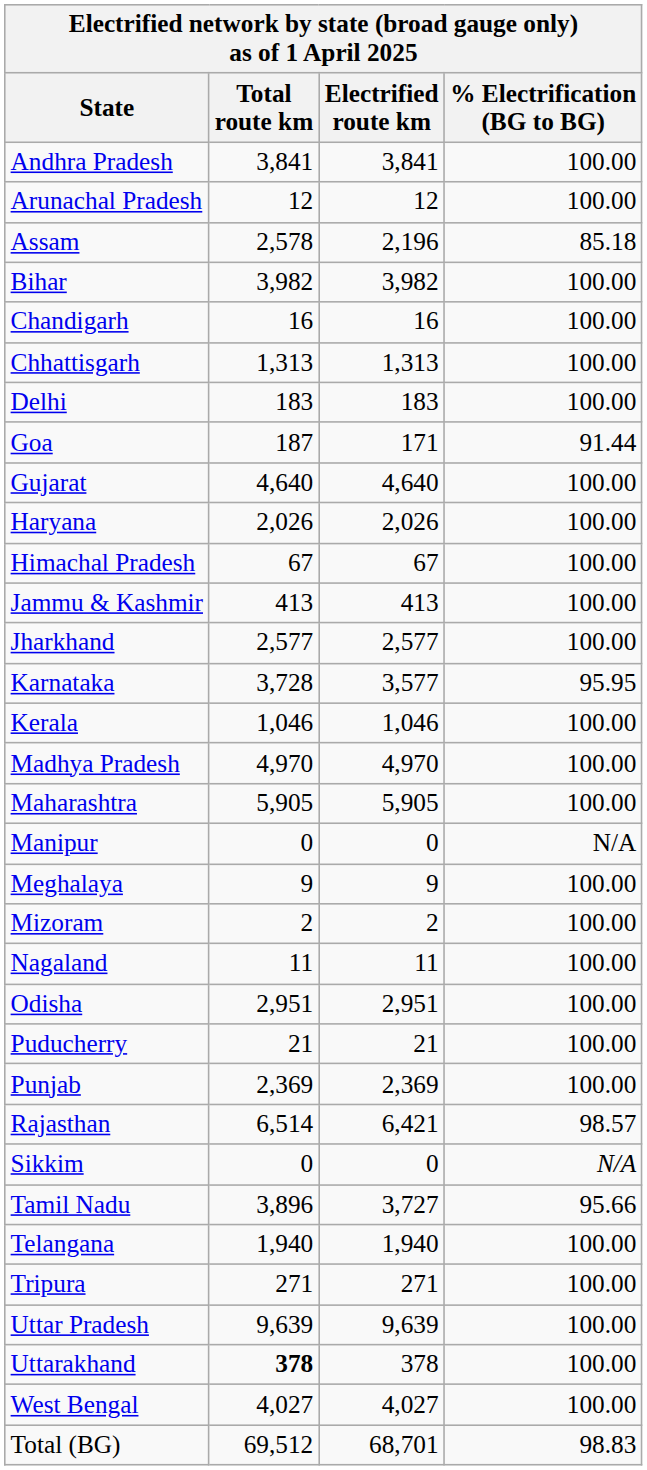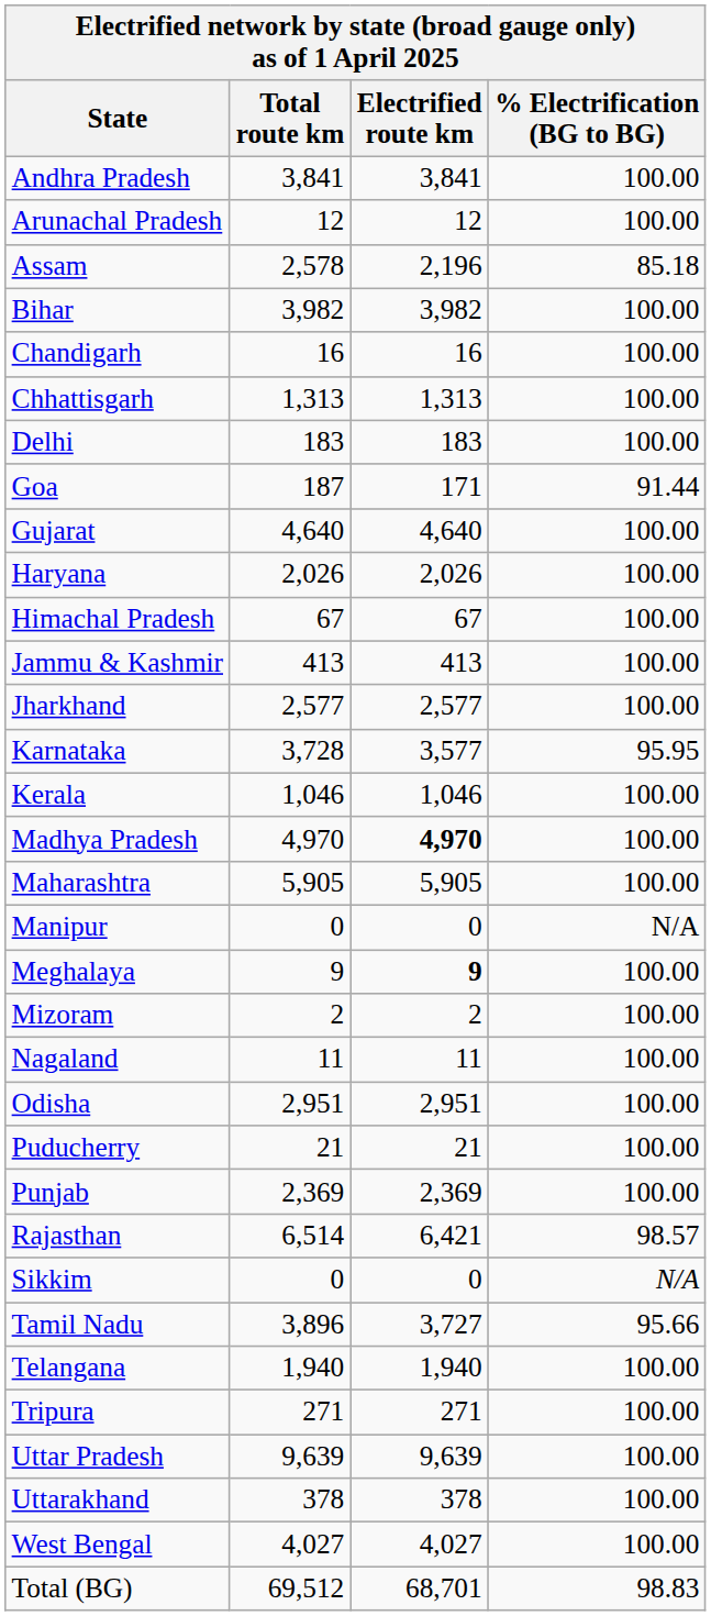Madhya Pradesh | Electrified route km: normal -> bold
Meghalaya | Electrified route km: normal -> bold
Uttarakhand | Total route km: bold -> normal
